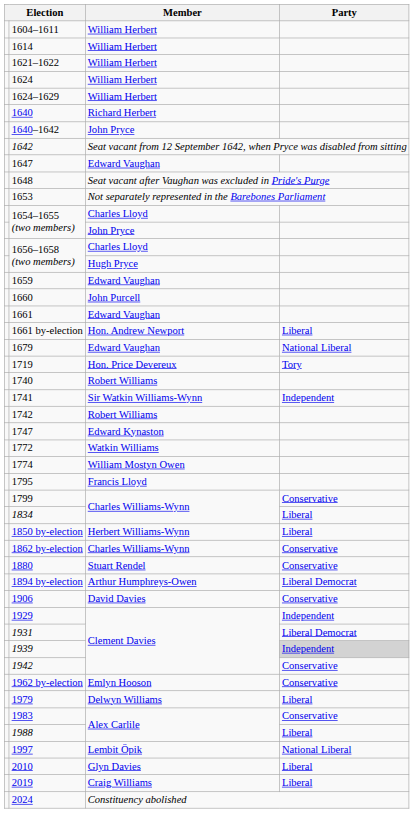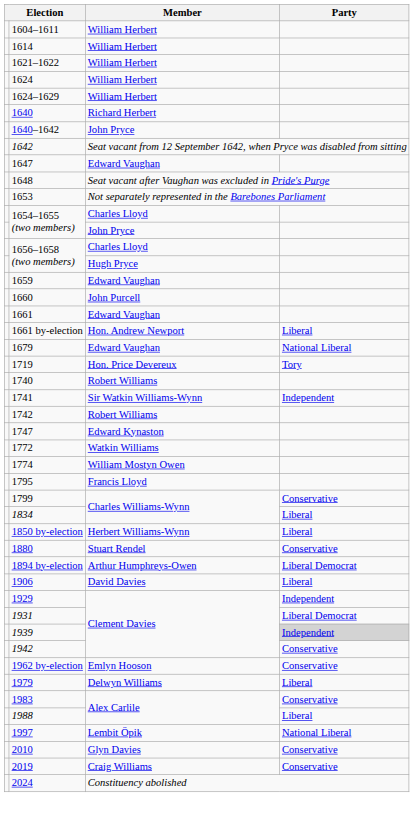- row: 1862 by-election | Charles Williams-Wynn | Conservative
1906 | Party: Conservative -> Liberal
2010 | Party: Liberal -> Conservative
2019 | Party: Liberal -> Conservative
